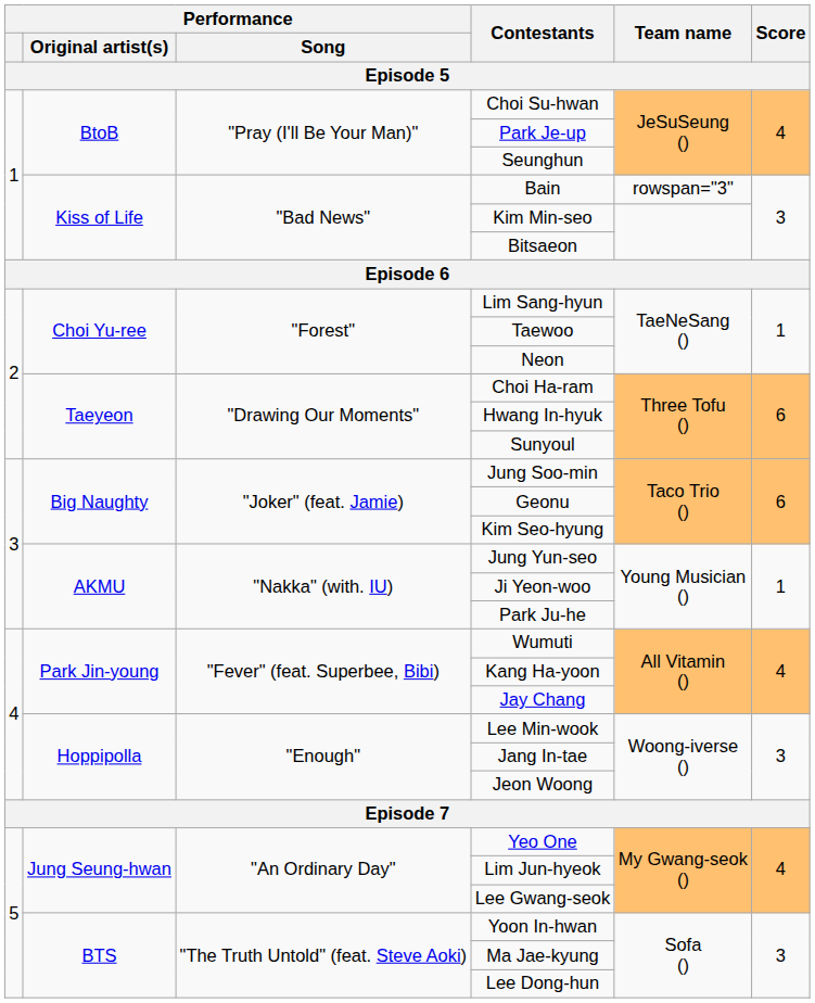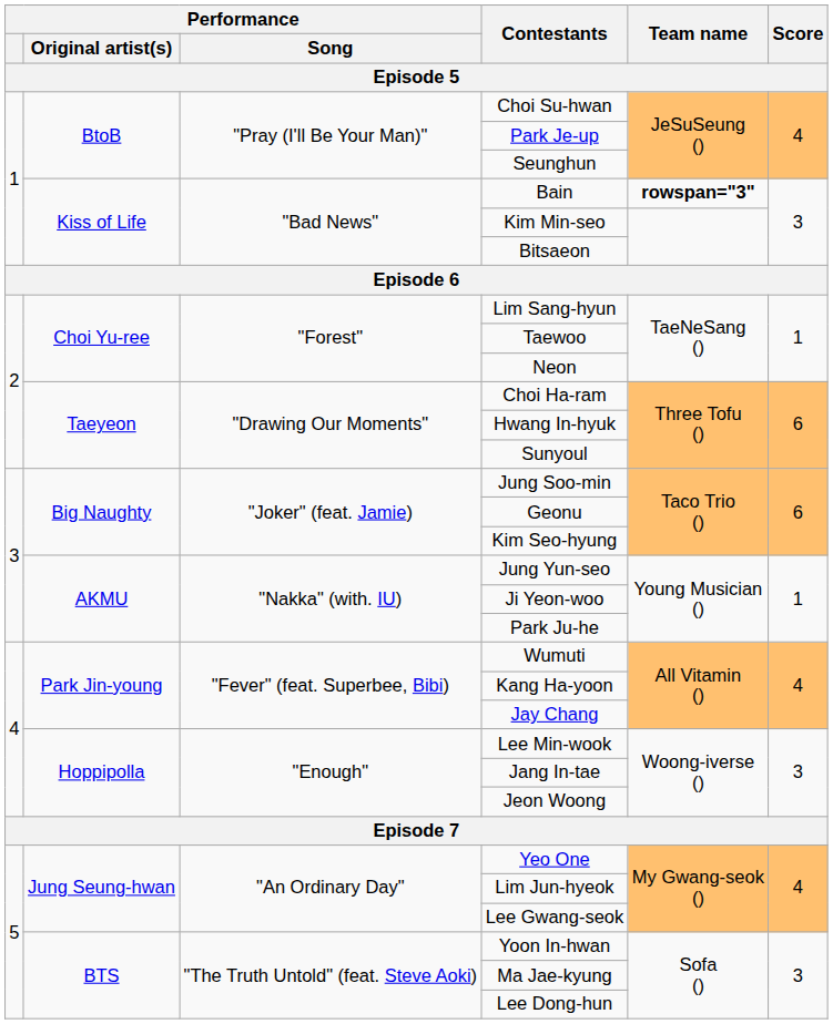Bain | Team name: normal -> bold
